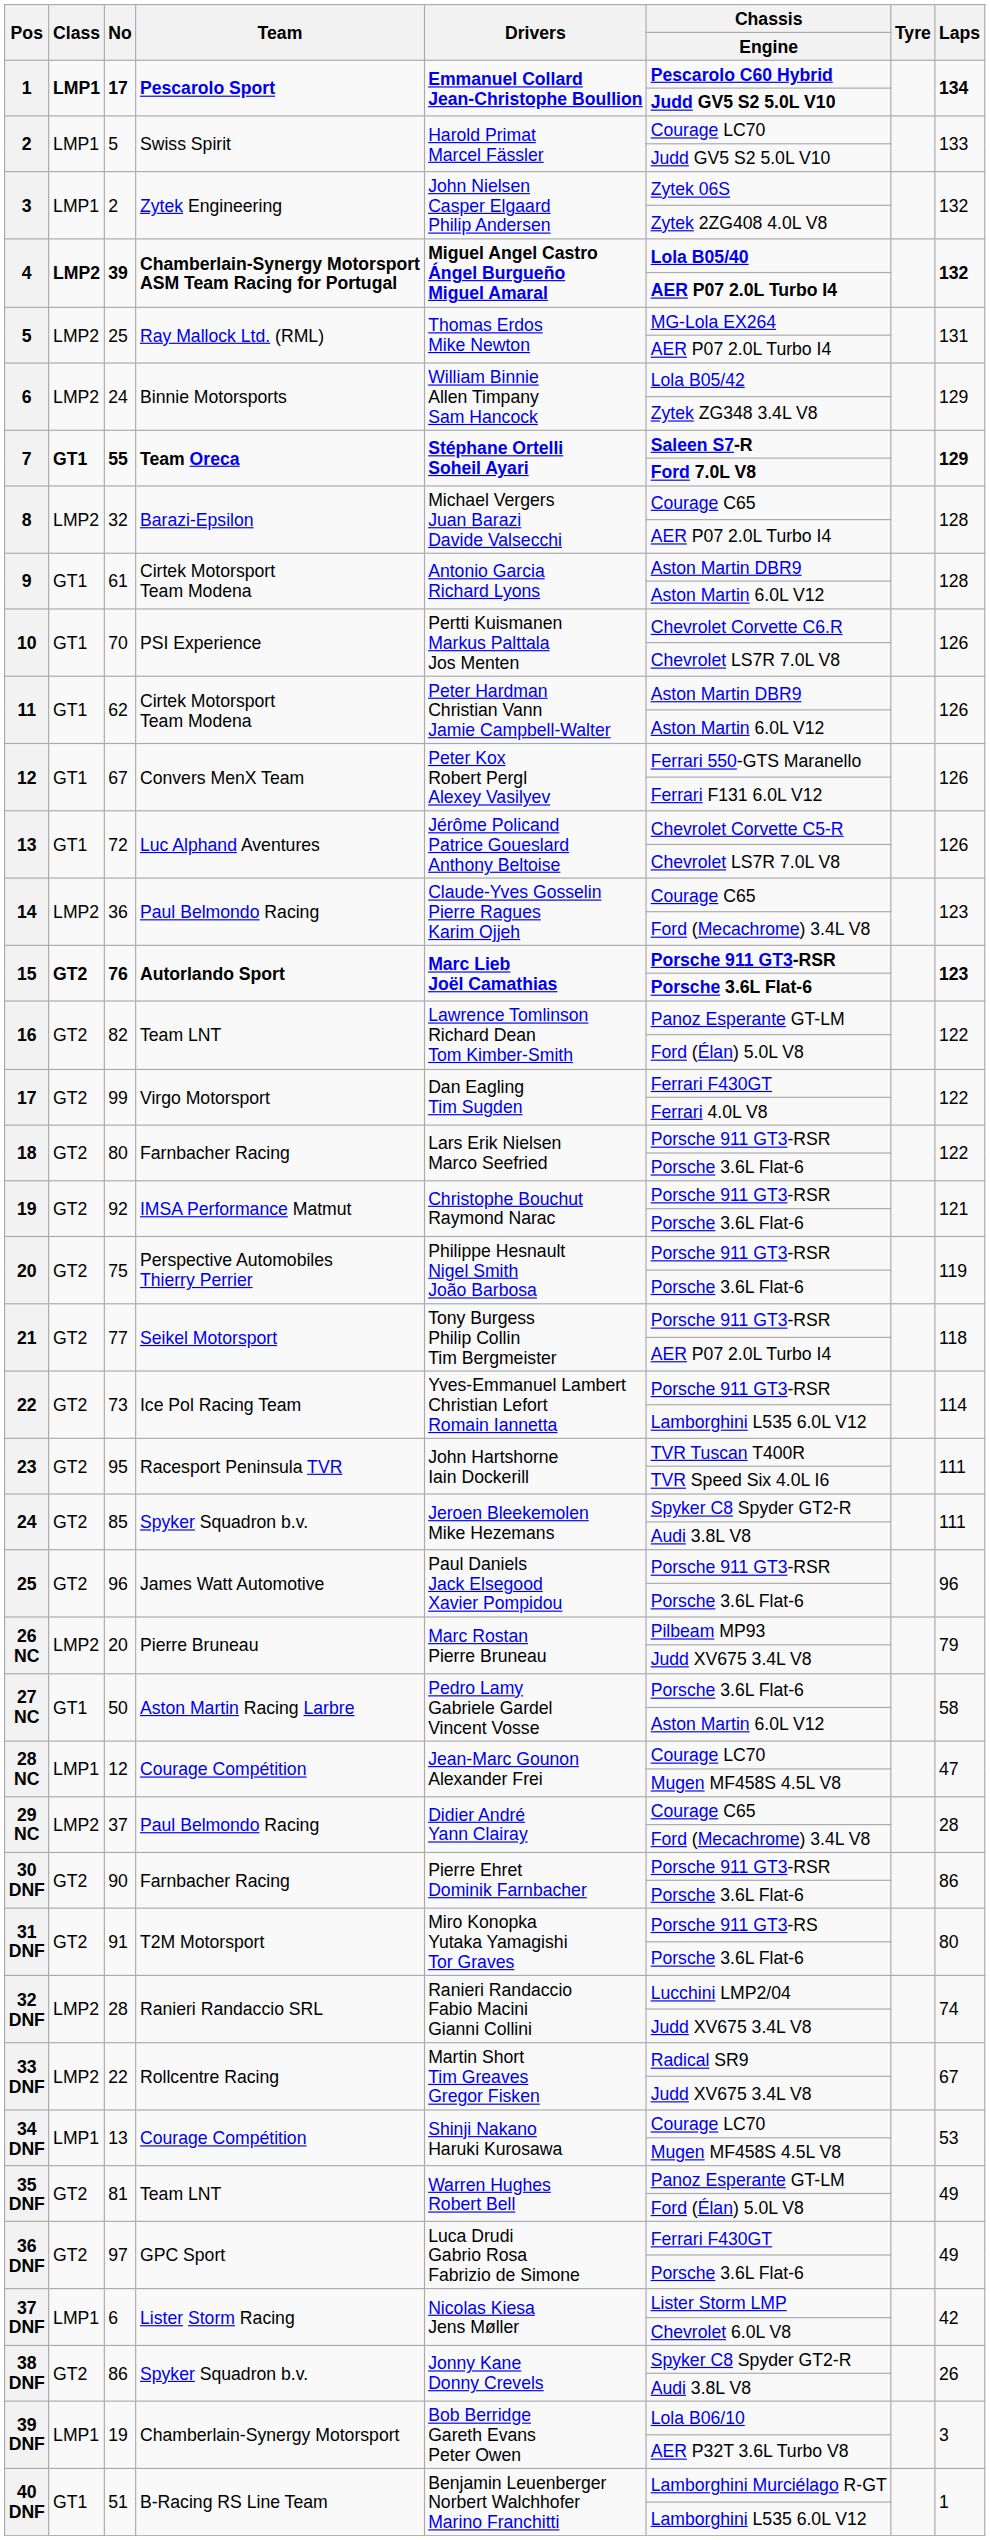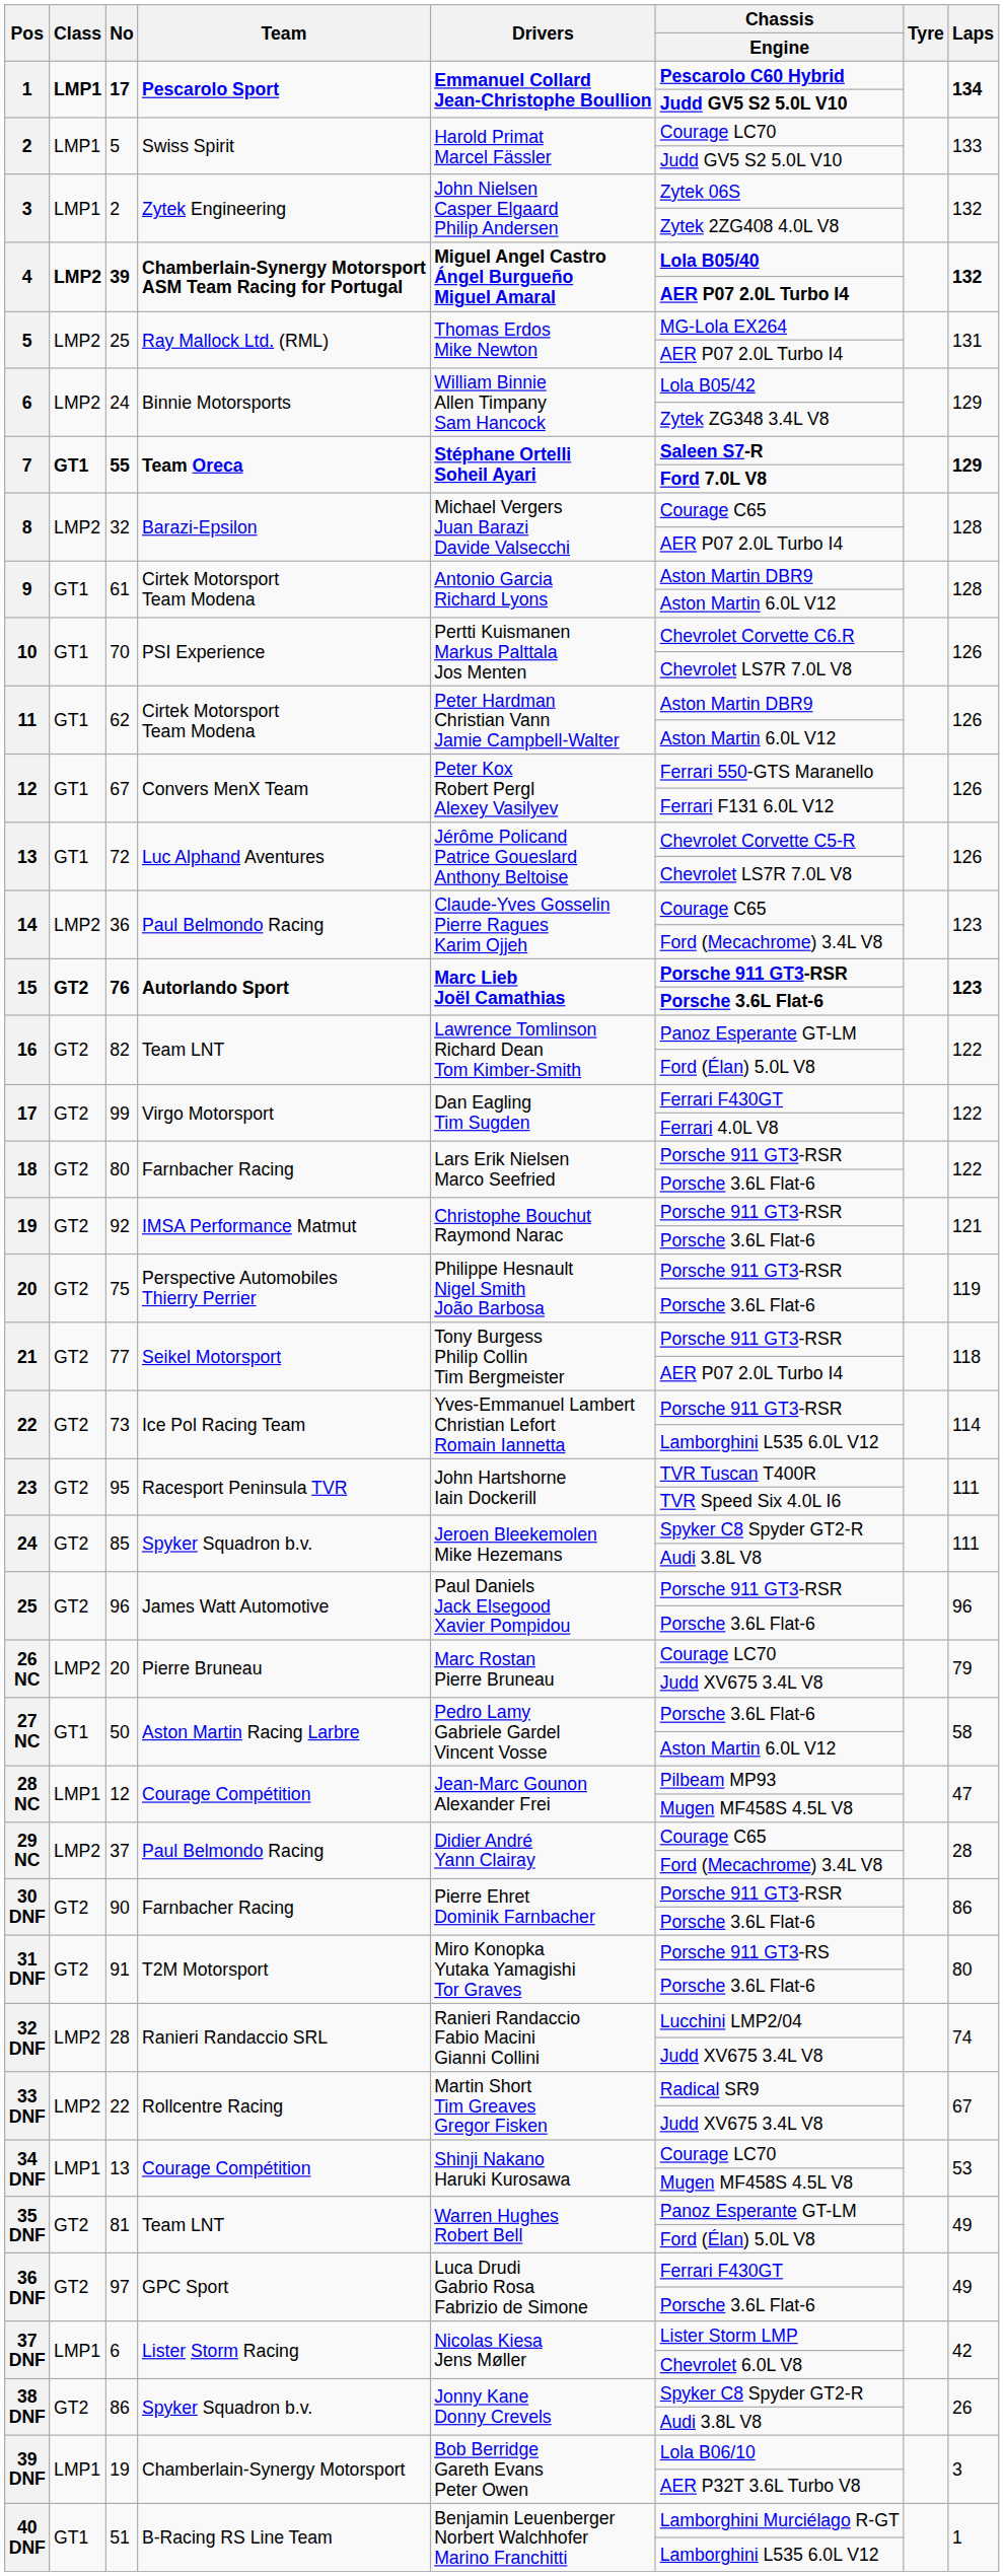row 53 | Chassis / Engine: Pilbeam MP93 -> Courage LC70
row 57 | Chassis / Engine: Courage LC70 -> Pilbeam MP93
